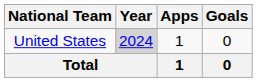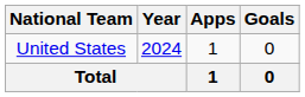United States | Year: lightgrey background -> no background
